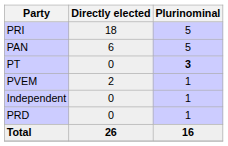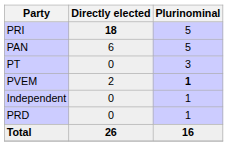PRI | Directly elected: normal -> bold
PT | Plurinominal: bold -> normal
PVEM | Plurinominal: normal -> bold
